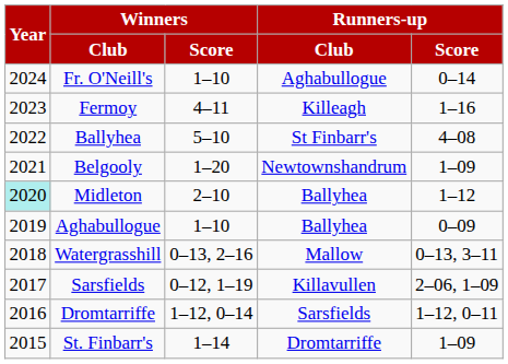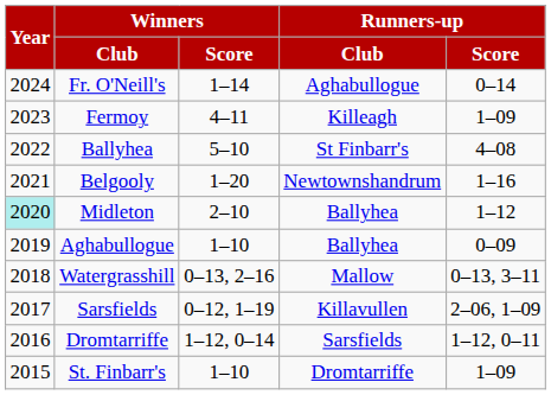Fr. O'Neill's | Winners / Score: 1–10 -> 1–14
Fermoy | Runners-up / Score: 1–16 -> 1–09
Belgooly | Runners-up / Score: 1–09 -> 1–16
St. Finbarr's | Winners / Score: 1–14 -> 1–10
